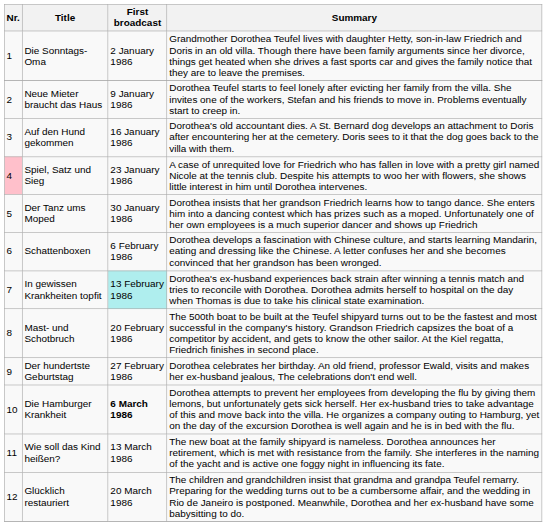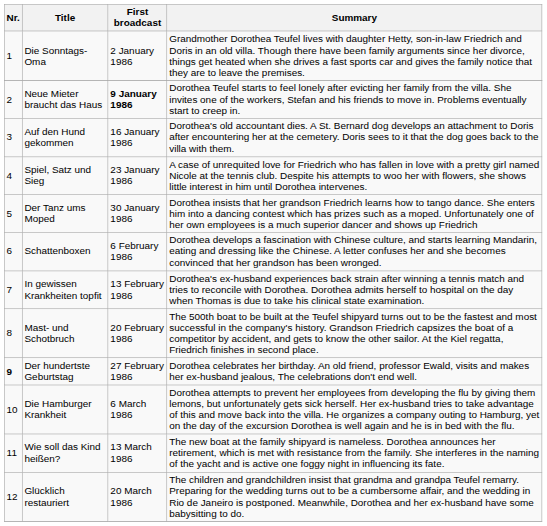Neue Mieter braucht das Haus | First broadcast: normal -> bold
Spiel, Satz und Sieg | Nr.: pink background -> no background
In gewissen Krankheiten topfit | First broadcast: paleturquoise background -> no background
Der hundertste Geburtstag | Nr.: normal -> bold
Die Hamburger Krankheit | First broadcast: bold -> normal
